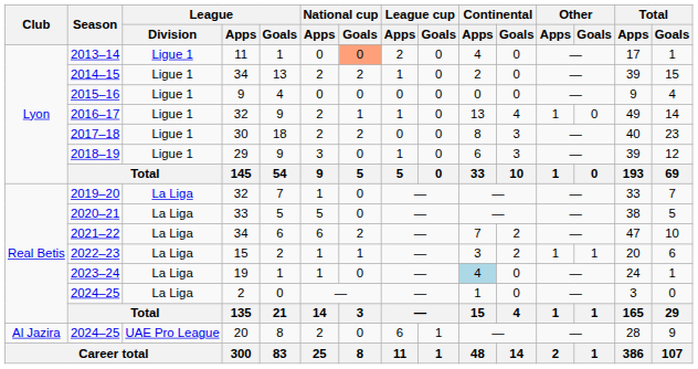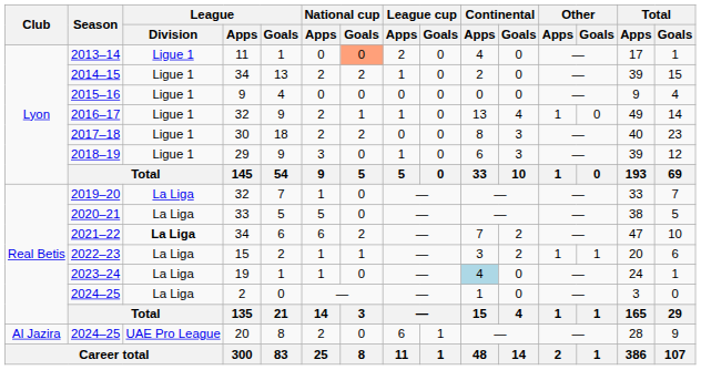2021–22 | League / Division: normal -> bold
